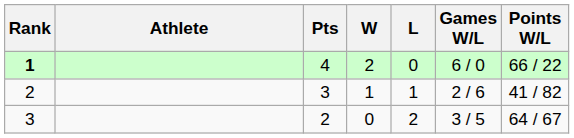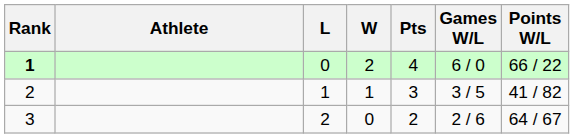columns swapped: Pts <-> L
row 3 | Games W/L: 2 / 6 -> 3 / 5
row 4 | Games W/L: 3 / 5 -> 2 / 6
